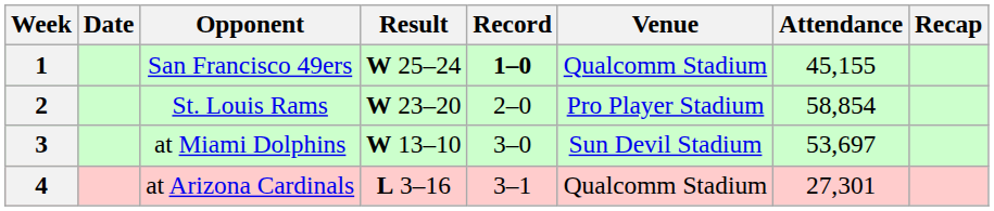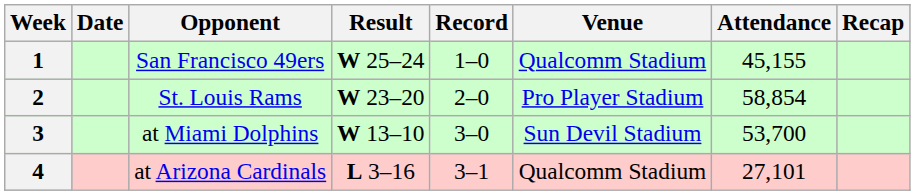1 | Record: bold -> normal
3 | Attendance: 53,697 -> 53,700
4 | Attendance: 27,301 -> 27,101
